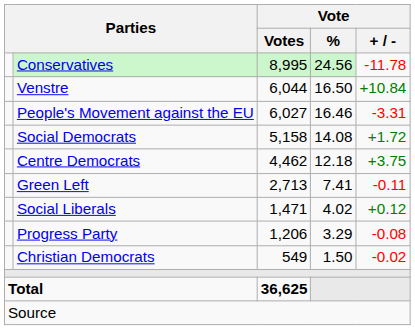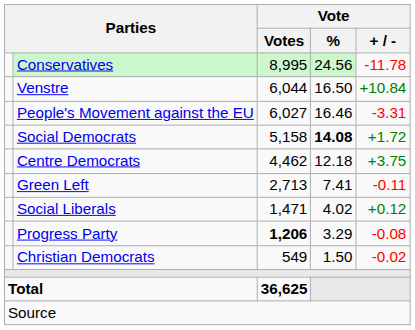Social Democrats | Vote / %: normal -> bold
Progress Party | Vote / Votes: normal -> bold
